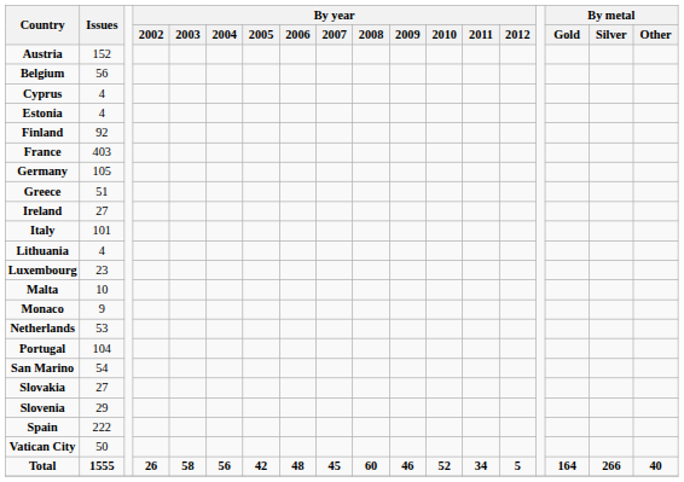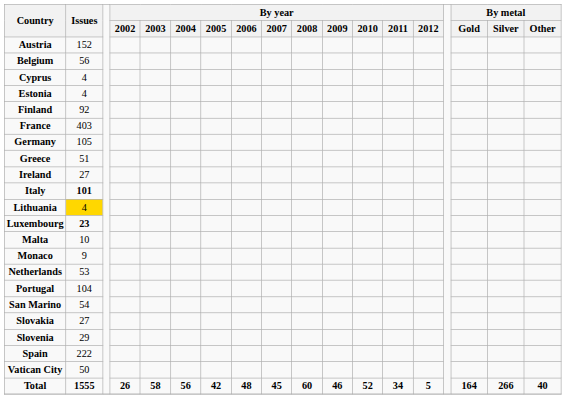Italy | Issues: normal -> bold
Lithuania | Issues: no background -> gold background
Luxembourg | Issues: normal -> bold
